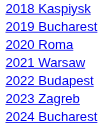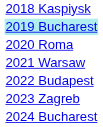2019 Bucharest | column 1: no background -> paleturquoise background
